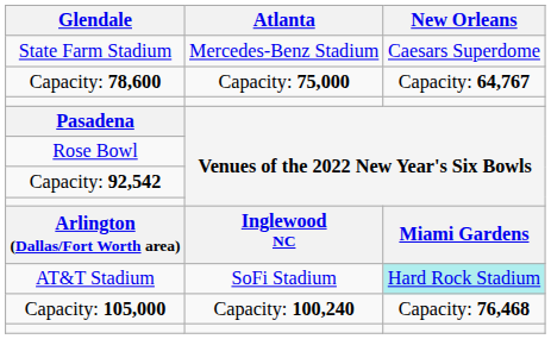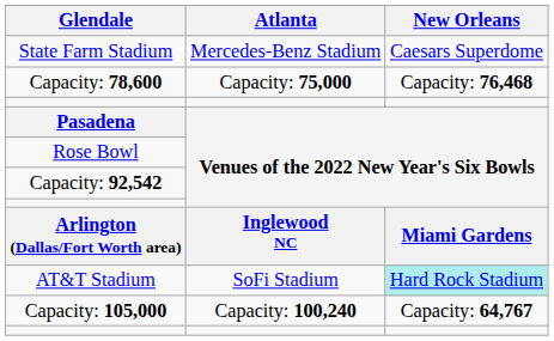Capacity: 78,600 | New Orleans: Capacity: 64,767 -> Capacity: 76,468
Capacity: 105,000 | New Orleans: Capacity: 76,468 -> Capacity: 64,767
